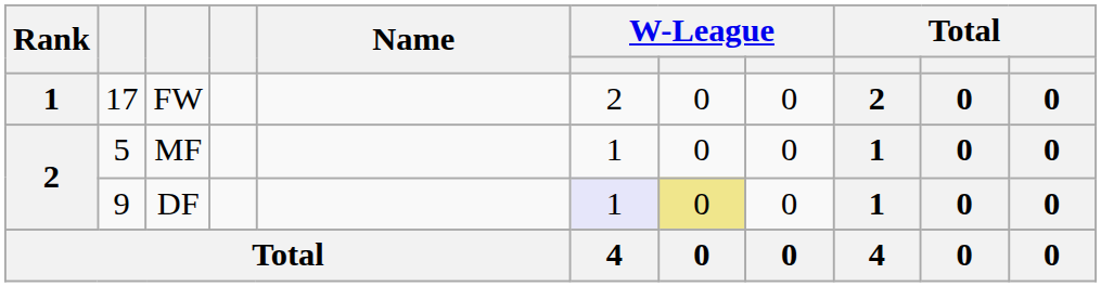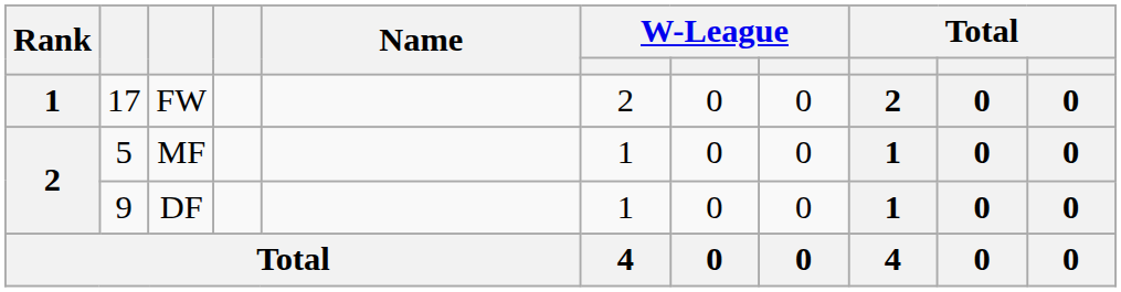DF | column 6: lavender background -> no background
DF | column 7: khaki background -> no background
